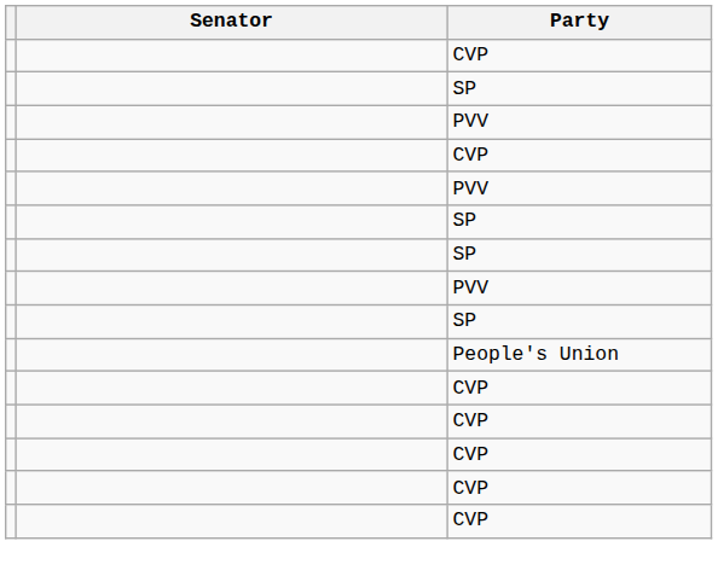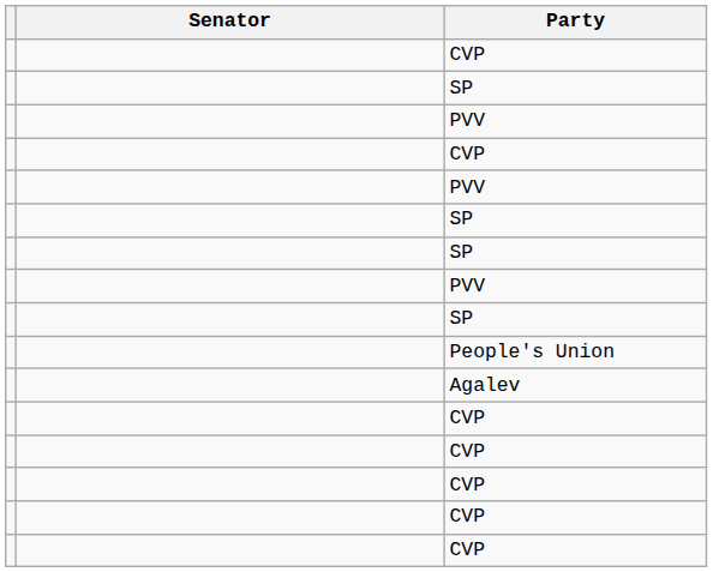+ row: Agalev
